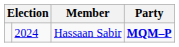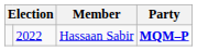Hassaan Sabir | column 2: 2024 -> 2022
